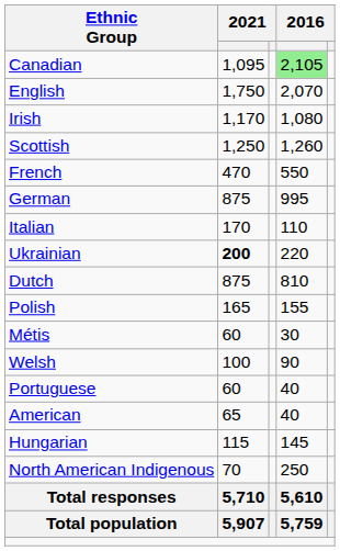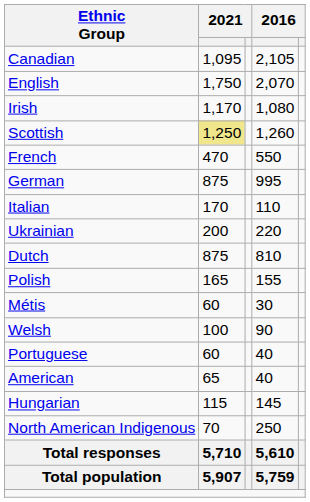Canadian | column 4: lightgreen background -> no background
Scottish | column 2: no background -> khaki background
Ukrainian | column 2: bold -> normal
